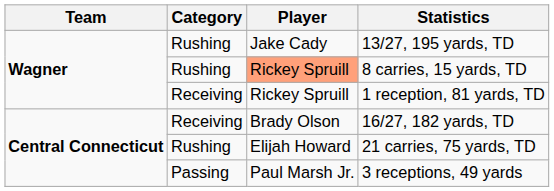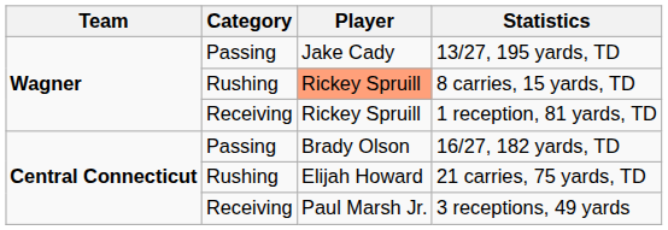13/27, 195 yards, TD | Category: Rushing -> Passing
16/27, 182 yards, TD | Category: Receiving -> Passing
3 receptions, 49 yards | Category: Passing -> Receiving
